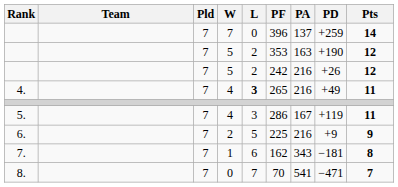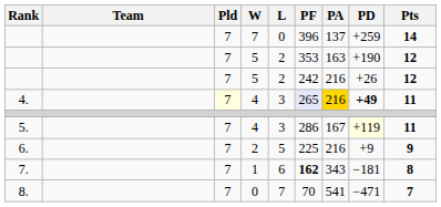4. / 4 | Pld: no background -> lightyellow background
4. / 4 | L: bold -> normal
4. / 4 | PF: no background -> lavender background
4. / 4 | PA: no background -> gold background
4. / 4 | PD: normal -> bold
5. / 4 | PD: no background -> lightyellow background
1 | PF: normal -> bold
